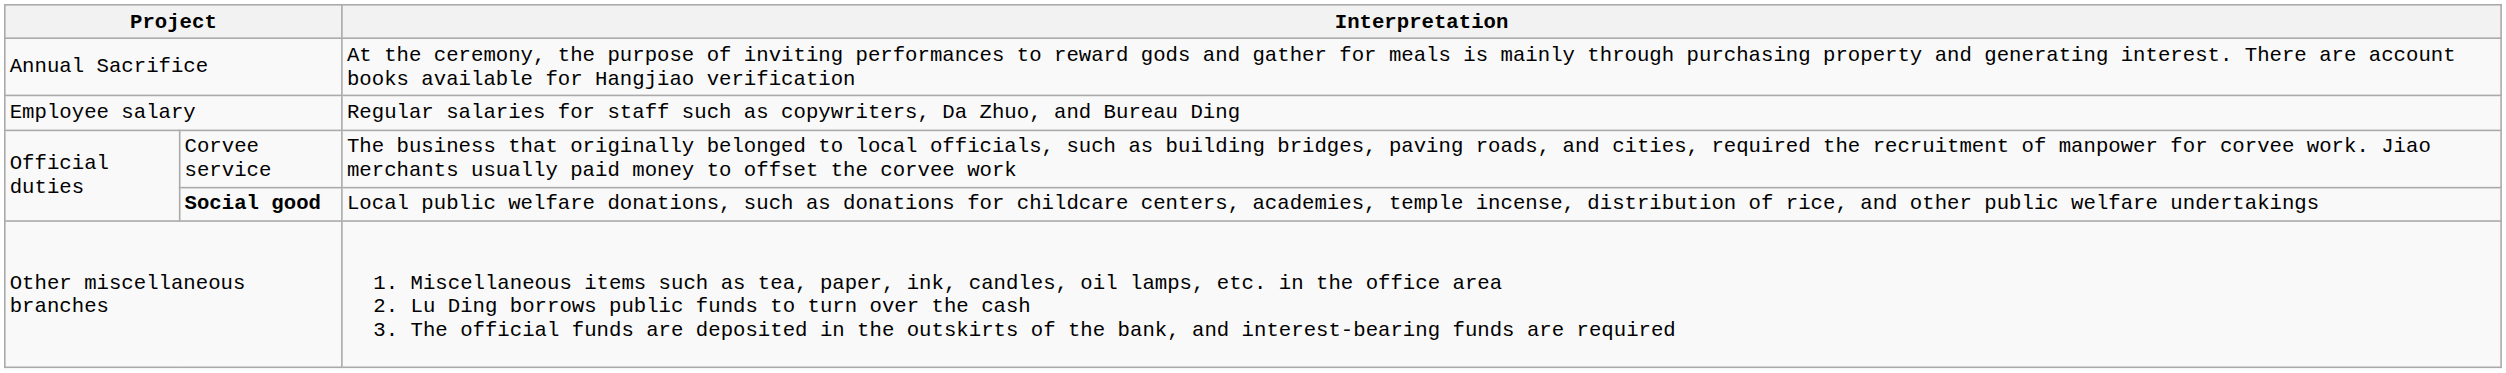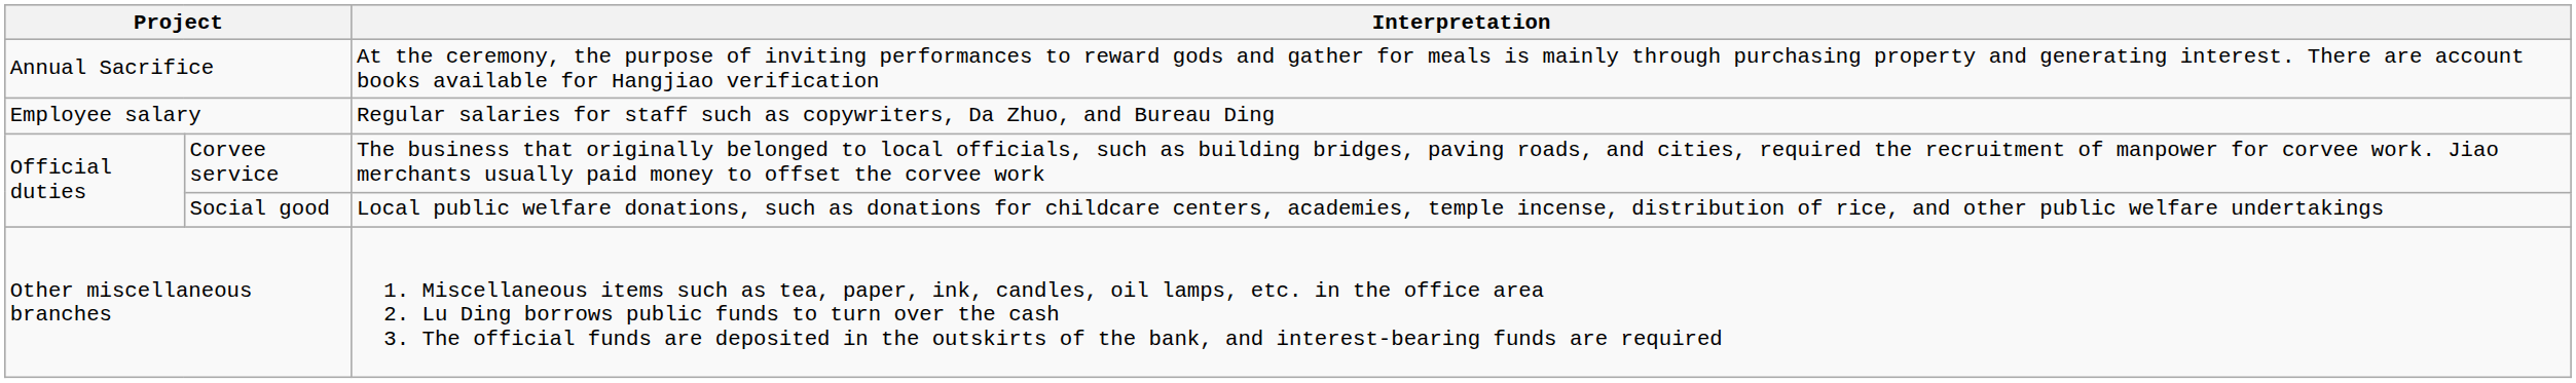Social good | column 2: bold -> normal
